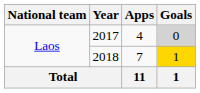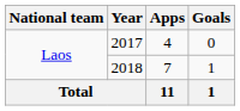2017 | Goals: lightgrey background -> no background
2018 | Goals: gold background -> no background
